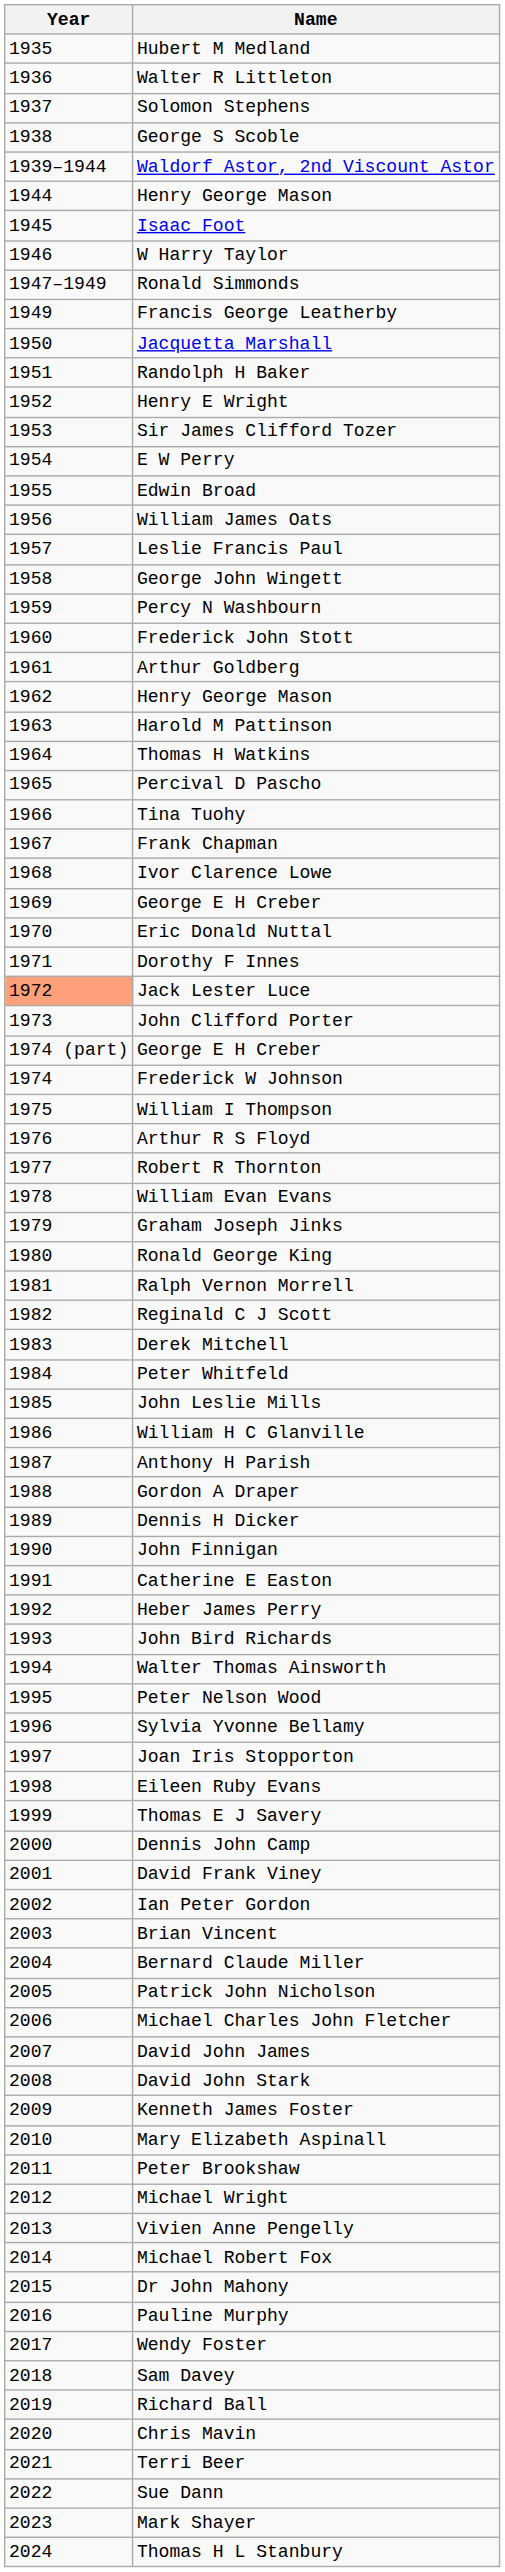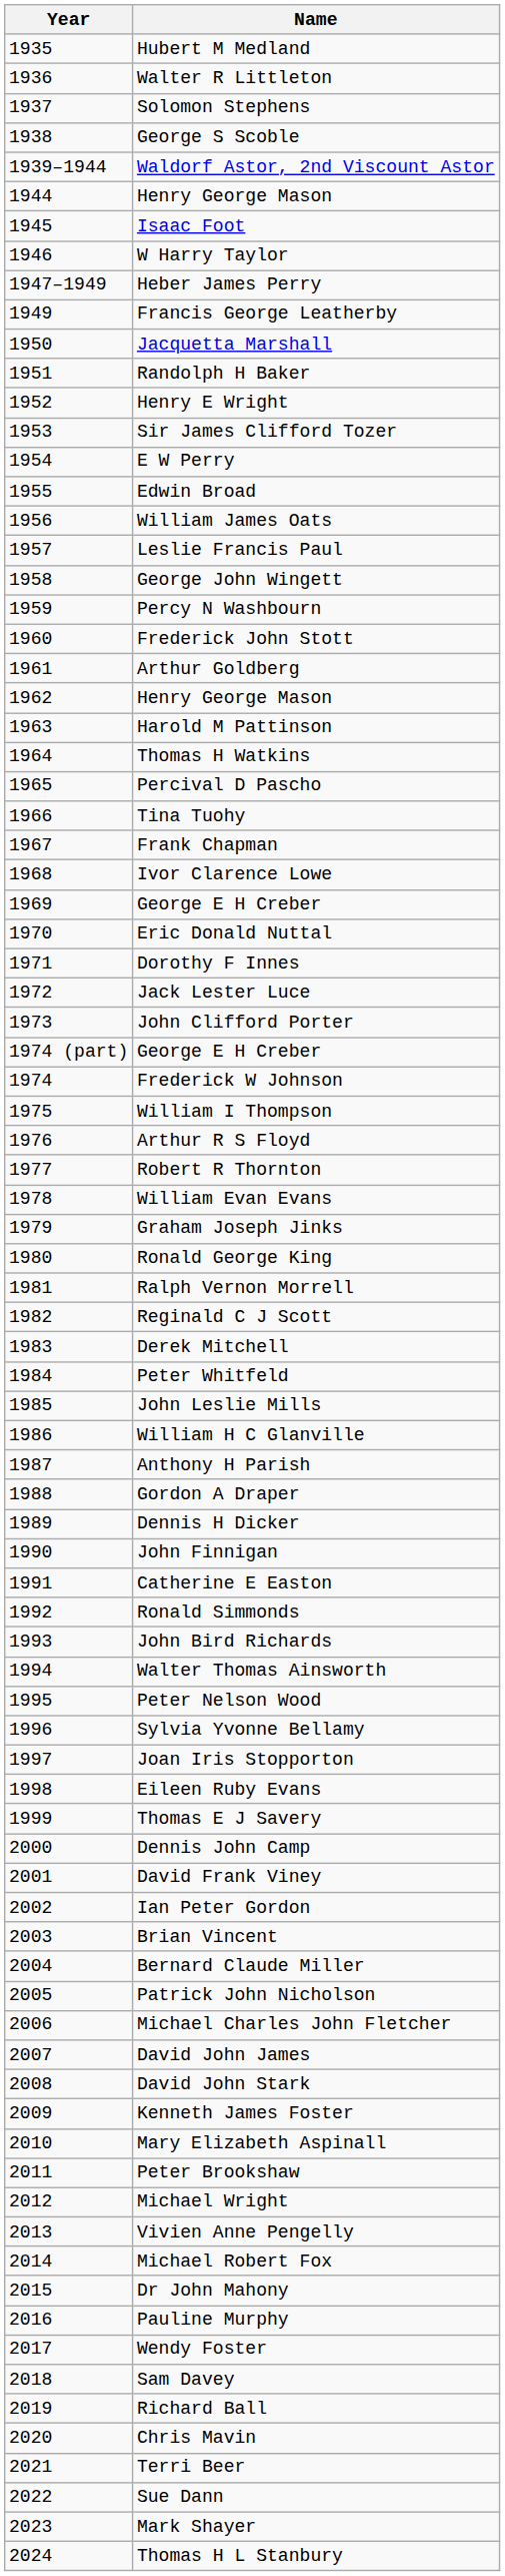row 10 | Name: Ronald Simmonds -> Heber James Perry
row 34 | Year: lightsalmon background -> no background
row 55 | Name: Heber James Perry -> Ronald Simmonds
